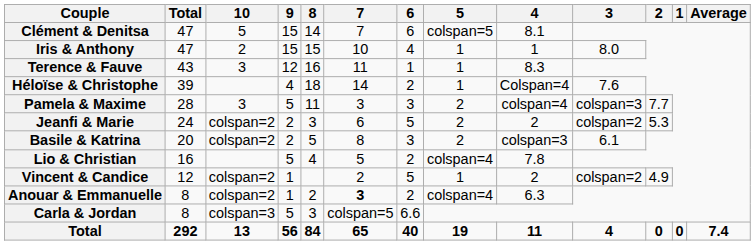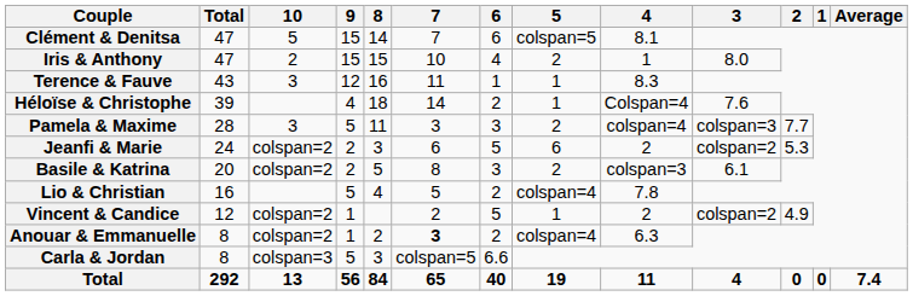Iris & Anthony | 5: 1 -> 2
Jeanfi & Marie | 5: 2 -> 6
